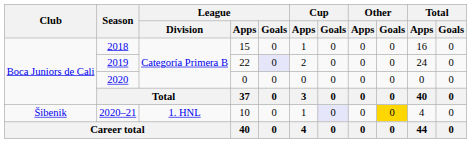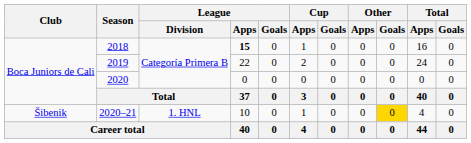2018 | League / Apps: normal -> bold
2019 | League / Goals: lavender background -> no background
2020–21 | Cup / Goals: lavender background -> no background
